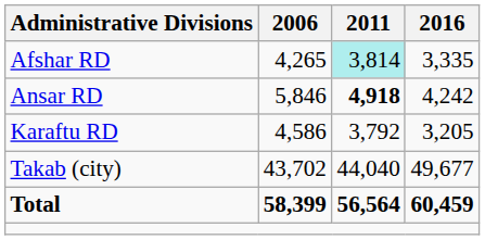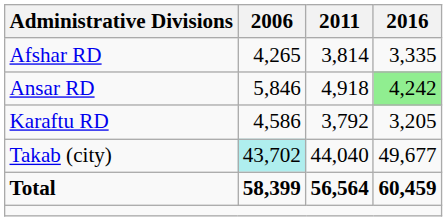Afshar RD | 2011: paleturquoise background -> no background
Ansar RD | 2011: bold -> normal
Ansar RD | 2016: no background -> lightgreen background
Takab (city) | 2006: no background -> paleturquoise background
